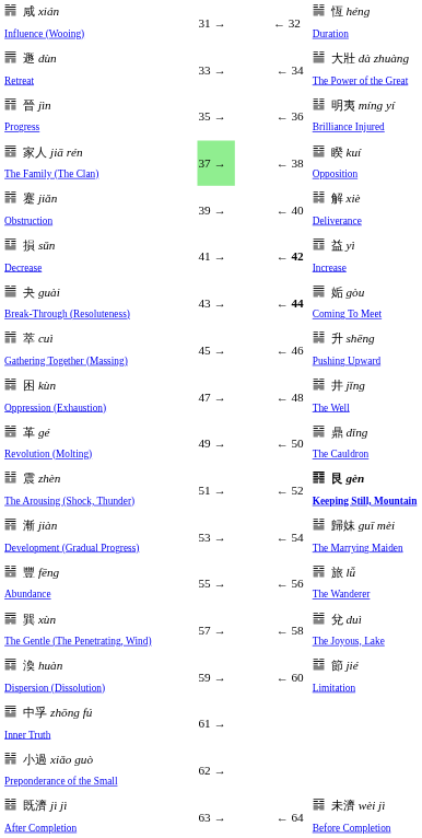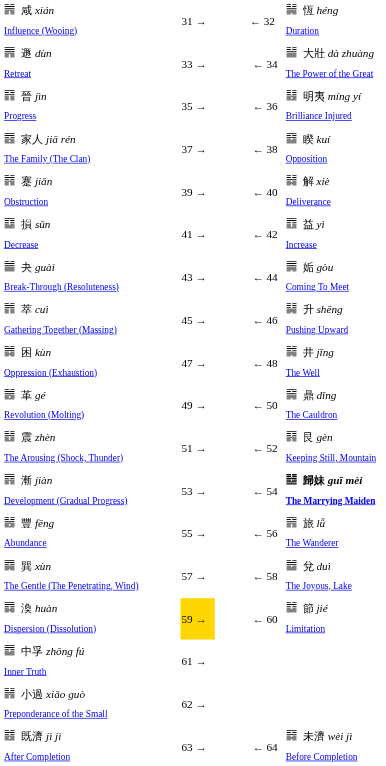䷤ 家人 jiā rén The Family (The Clan) | column 2: lightgreen background -> no background
䷨ 損 sǔn Decrease | column 3: bold -> normal
䷪ 夬 guài Break-Through (Resoluteness) | column 3: bold -> normal
䷲ 震 zhèn The Arousing (Shock, Thunder) | column 4: bold -> normal
䷴ 漸 jiàn Development (Gradual Progress) | column 4: normal -> bold
䷺ 渙 huàn Dispersion (Dissolution) | column 2: no background -> gold background
